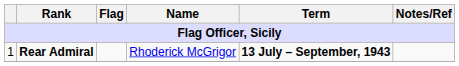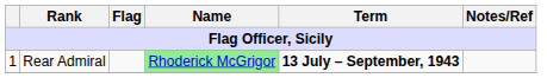1 | Rank: bold -> normal
1 | Name: no background -> lightgreen background
